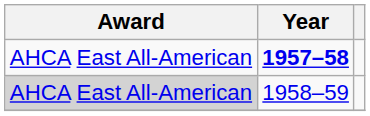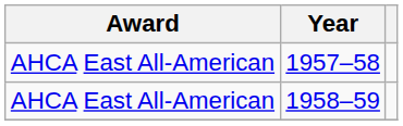row 2 | Year: bold -> normal
row 3 | Award: lightgrey background -> no background
